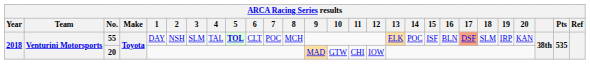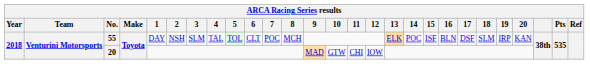55 | 5: bold -> normal
55 | 17: lightsalmon background -> no background
